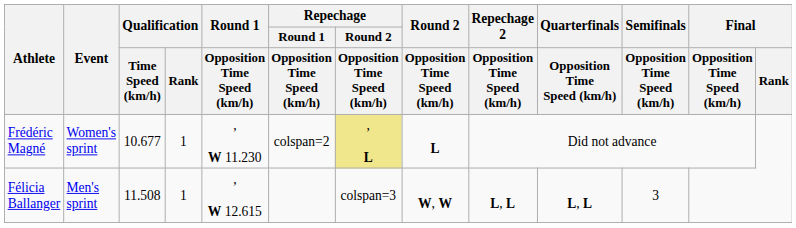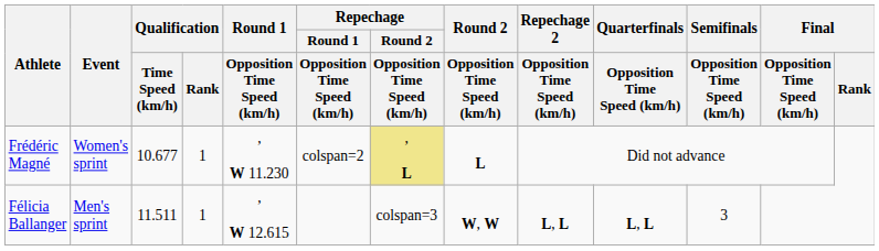Félicia Ballanger | Qualification / Time Speed (km/h): 11.508 -> 11.511
